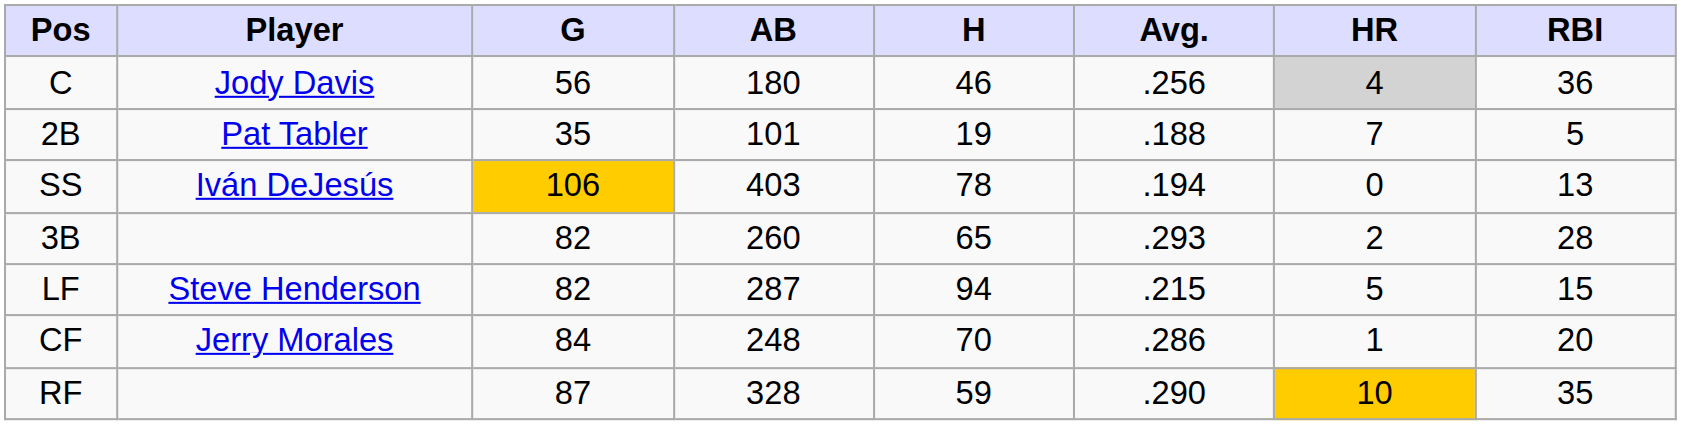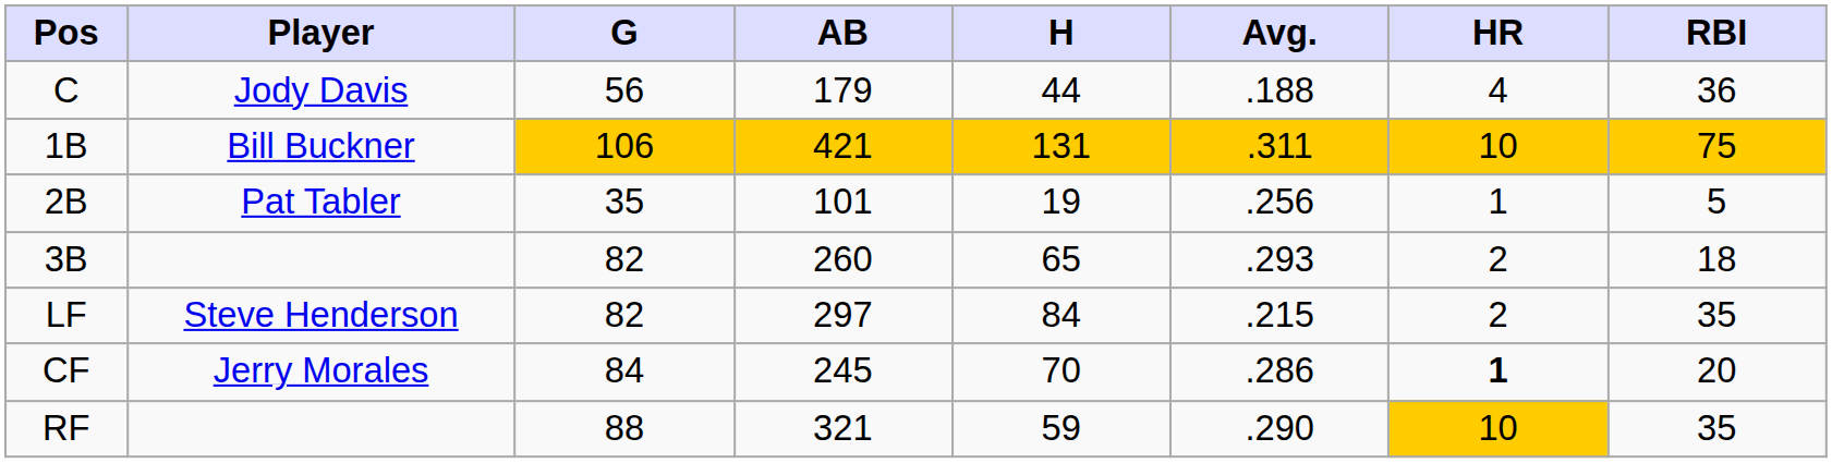C | AB: 180 -> 179
C | H: 46 -> 44
C | Avg.: .256 -> .188
C | HR: lightgrey background -> no background
+ row: 1B | Bill Buckner | 106 | 421 | 131 | .311 | 10 | 75
2B | Avg.: .188 -> .256
2B | HR: 7 -> 1
- row: SS | Iván DeJesús | 106 | 403 | 78 | .194 | 0 | 13
3B | RBI: 28 -> 18
LF | AB: 287 -> 297
LF | H: 94 -> 84
LF | HR: 5 -> 2
LF | RBI: 15 -> 35
CF | AB: 248 -> 245
CF | HR: normal -> bold
RF | G: 87 -> 88
RF | AB: 328 -> 321
